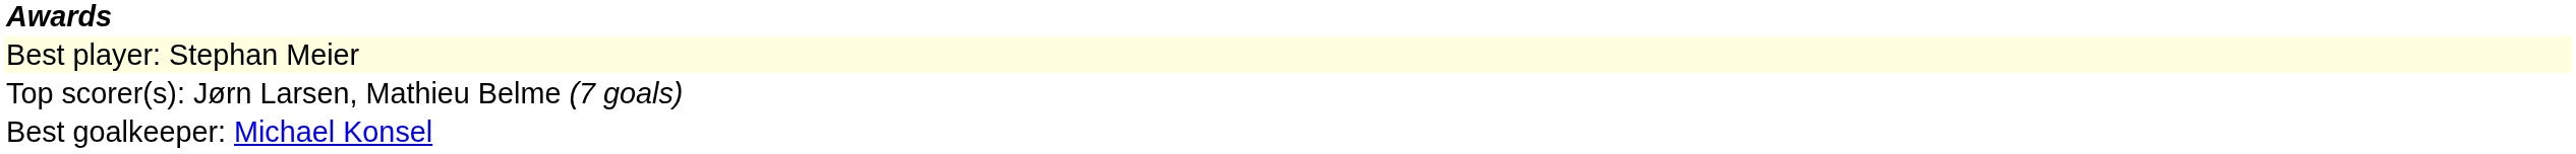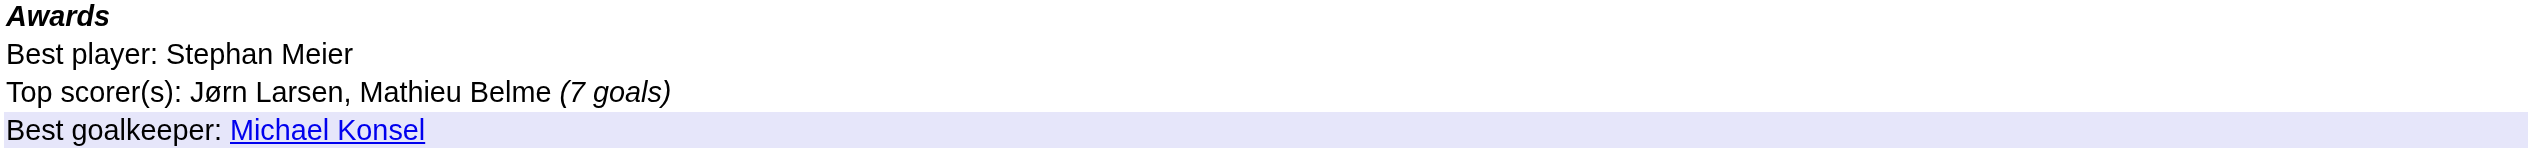Best player: Stephan Meier | Awards: lightyellow background -> no background
Best goalkeeper: Michael Konsel | Awards: no background -> lavender background
